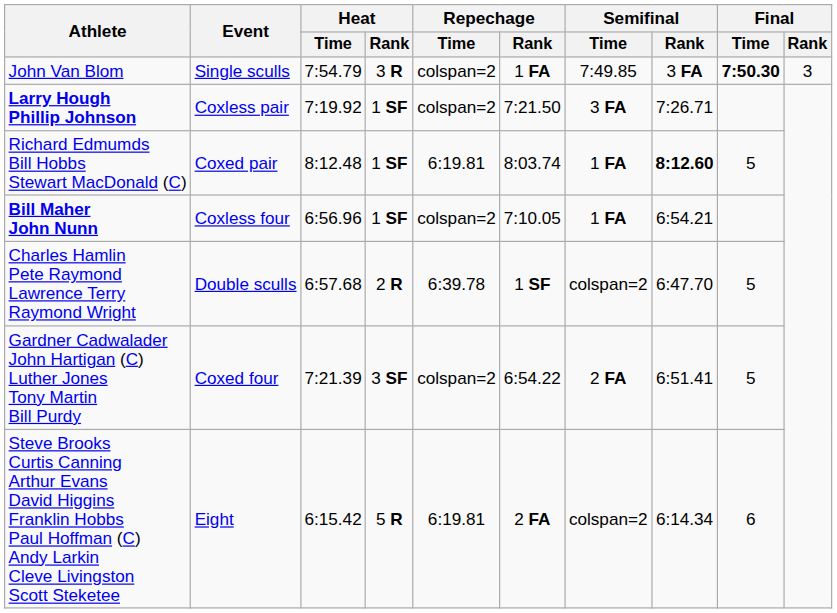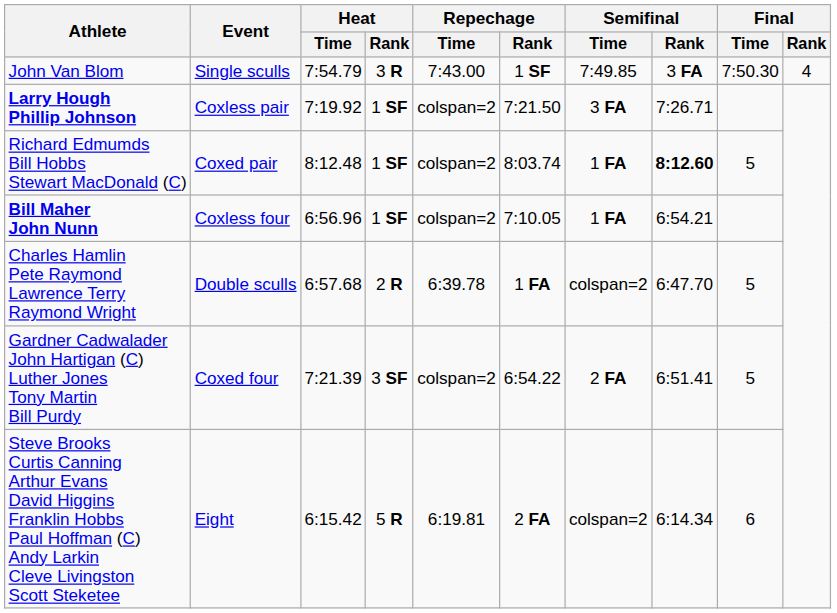John Van Blom | Repechage / Time: colspan=2 -> 7:43.00
John Van Blom | Repechage / Rank: 1 FA -> 1 SF
John Van Blom | Final / Time: bold -> normal
John Van Blom | Final / Rank: 3 -> 4
Richard Edmumds Bill Hobbs Stewart MacDonald (C) | Repechage / Time: 6:19.81 -> colspan=2
Charles Hamlin Pete Raymond Lawrence Terry Raymond Wright | Repechage / Rank: 1 SF -> 1 FA
